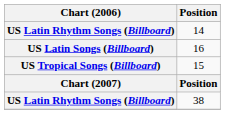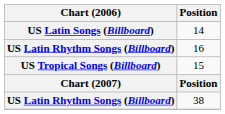row 2 | Chart (2006): US Latin Rhythm Songs (Billboard) -> US Latin Songs (Billboard)
row 3 | Chart (2006): US Latin Songs (Billboard) -> US Latin Rhythm Songs (Billboard)
